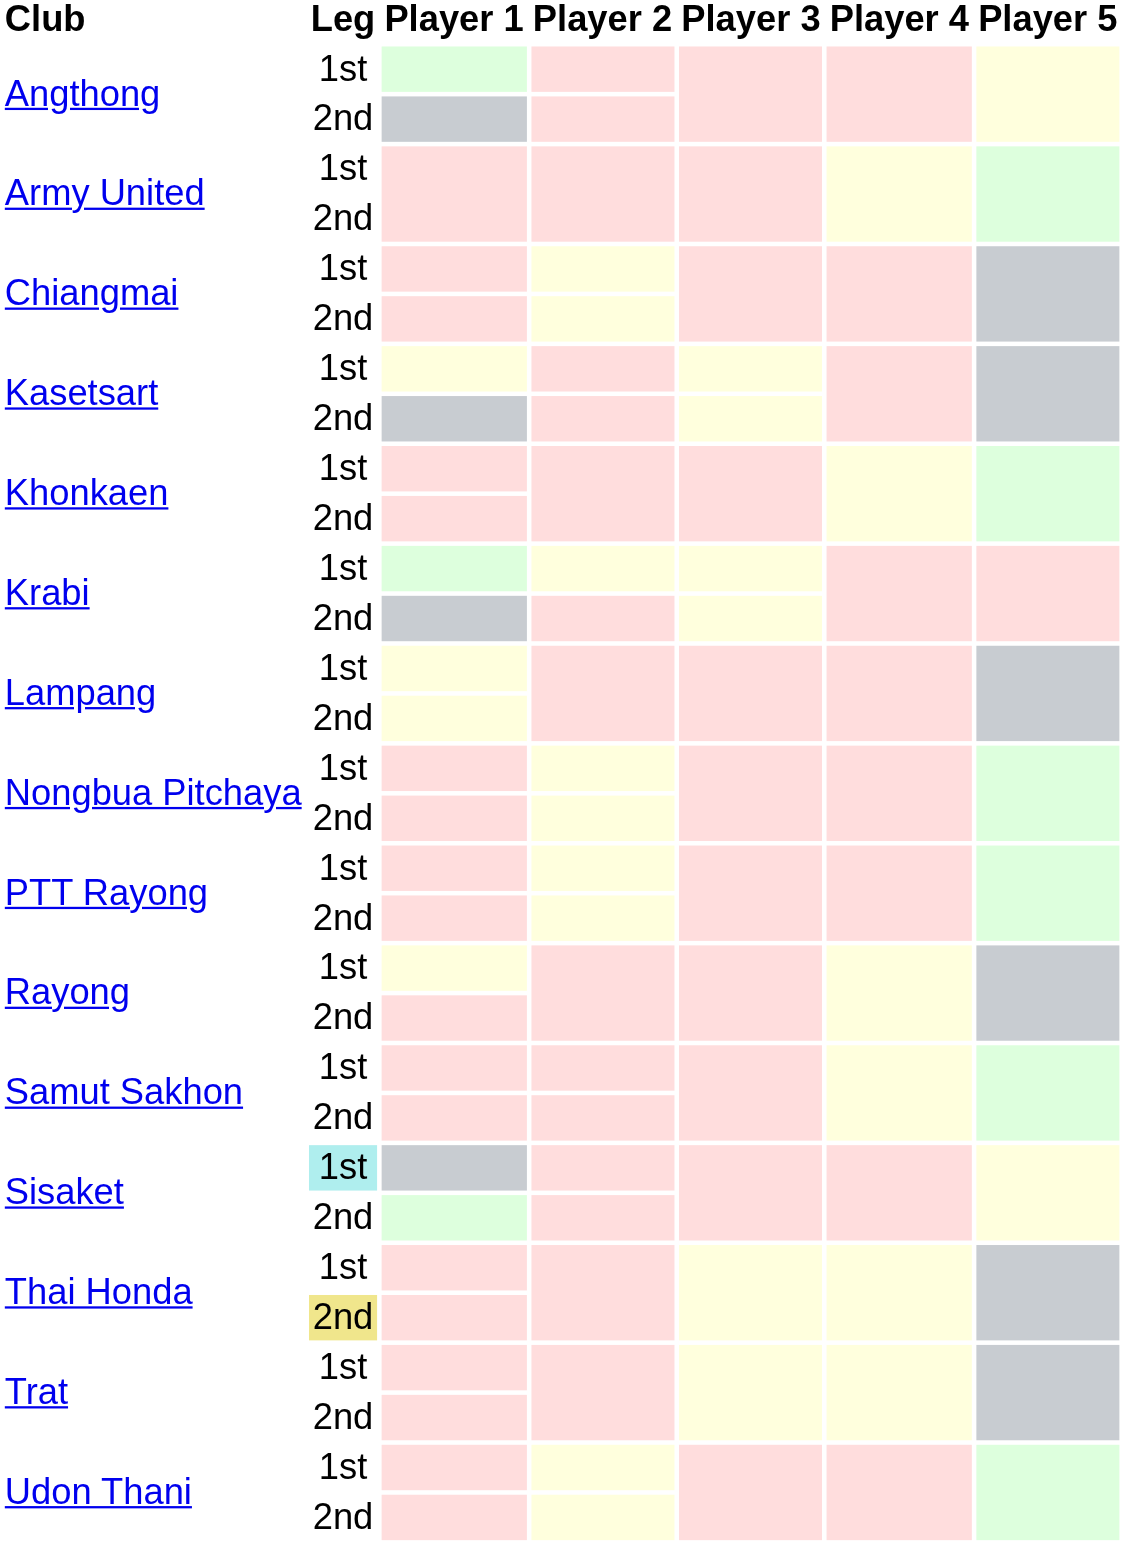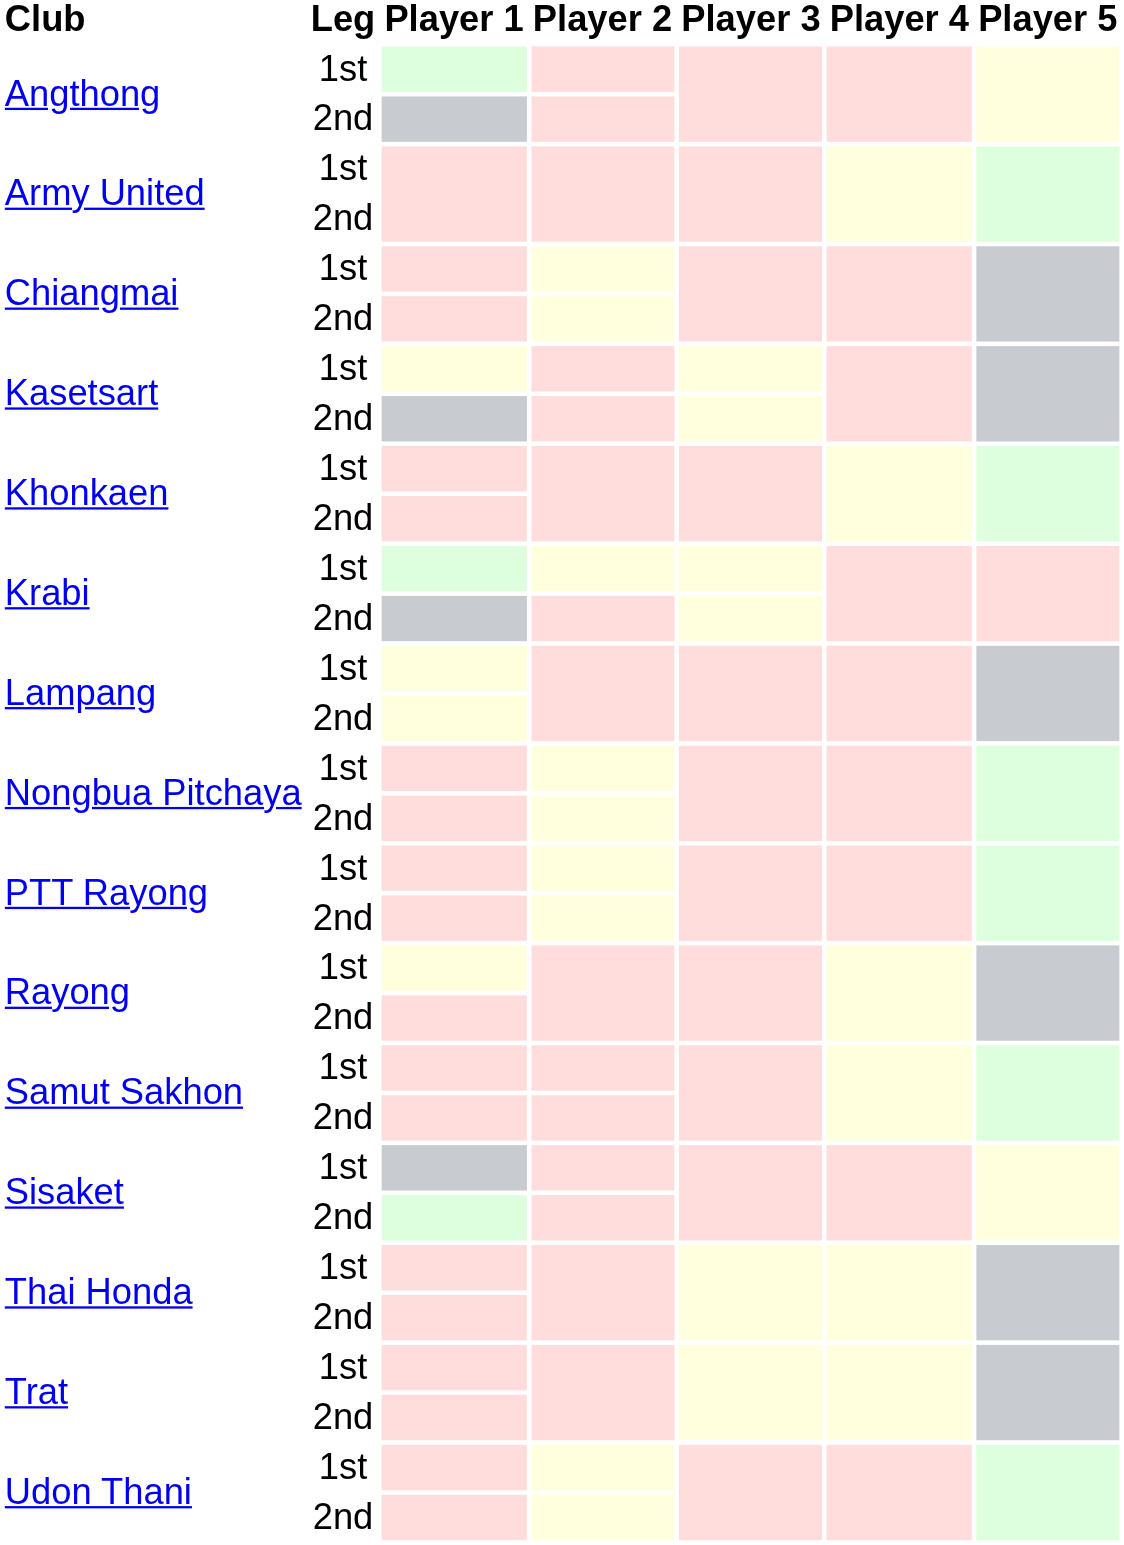Sisaket / 1st | Leg: paleturquoise background -> no background
Thai Honda / 2nd | Leg: khaki background -> no background
